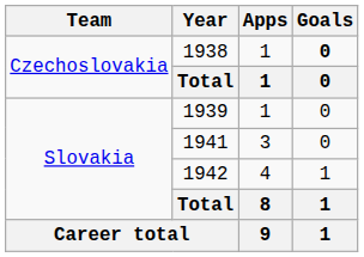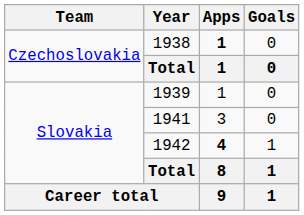1938 | Apps: normal -> bold
1938 | Goals: bold -> normal
1942 | Apps: normal -> bold
